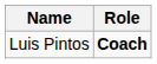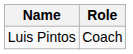Luis Pintos | Role: bold -> normal
